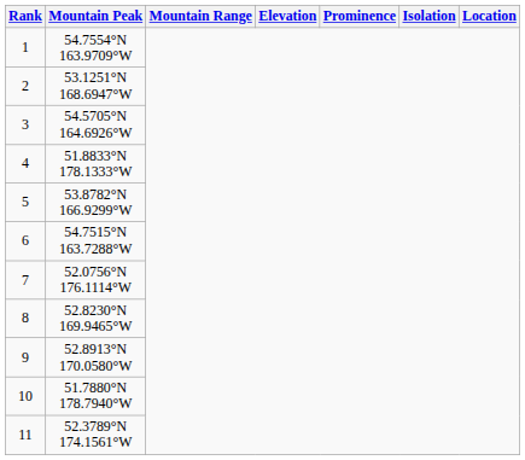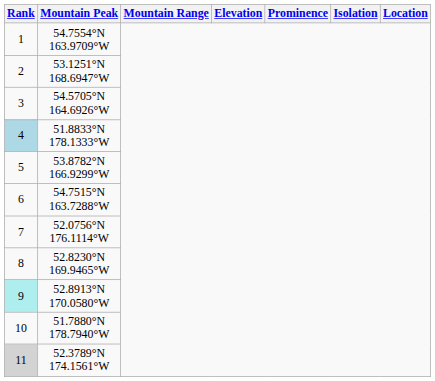51.8833°N 178.1333°W | Rank: no background -> lightblue background
52.8913°N 170.0580°W | Rank: no background -> paleturquoise background
52.3789°N 174.1561°W | Rank: no background -> lightgrey background
